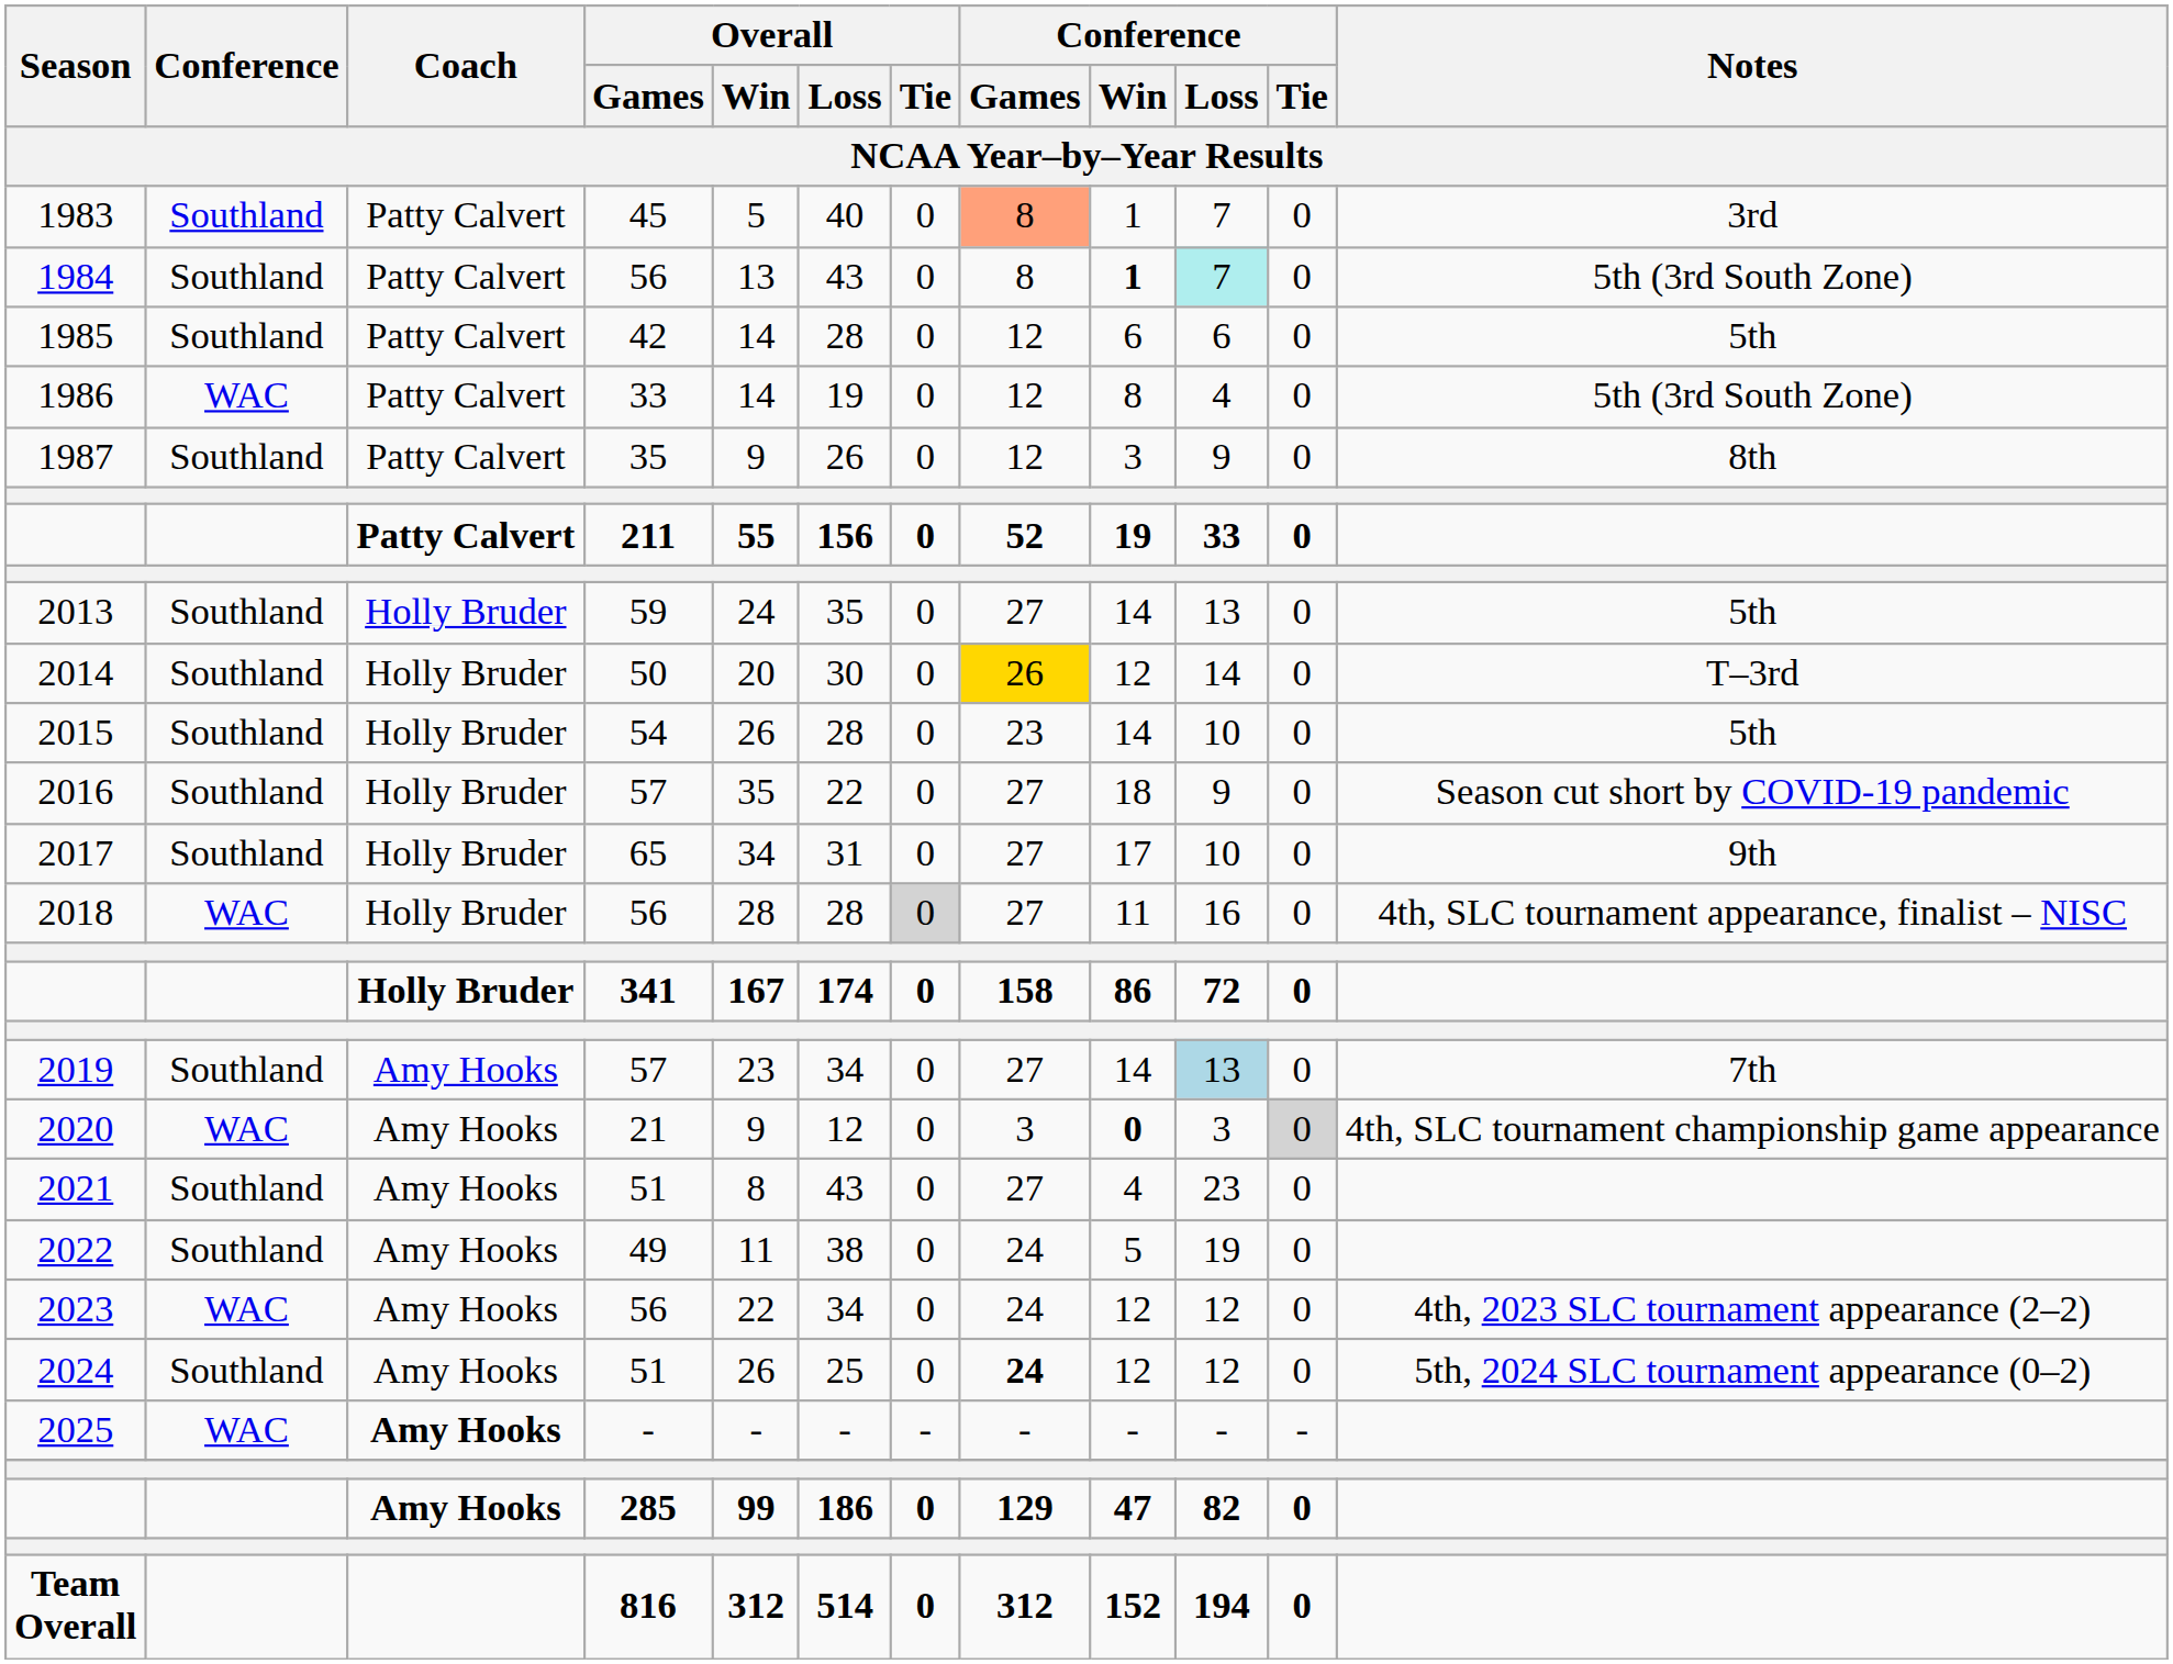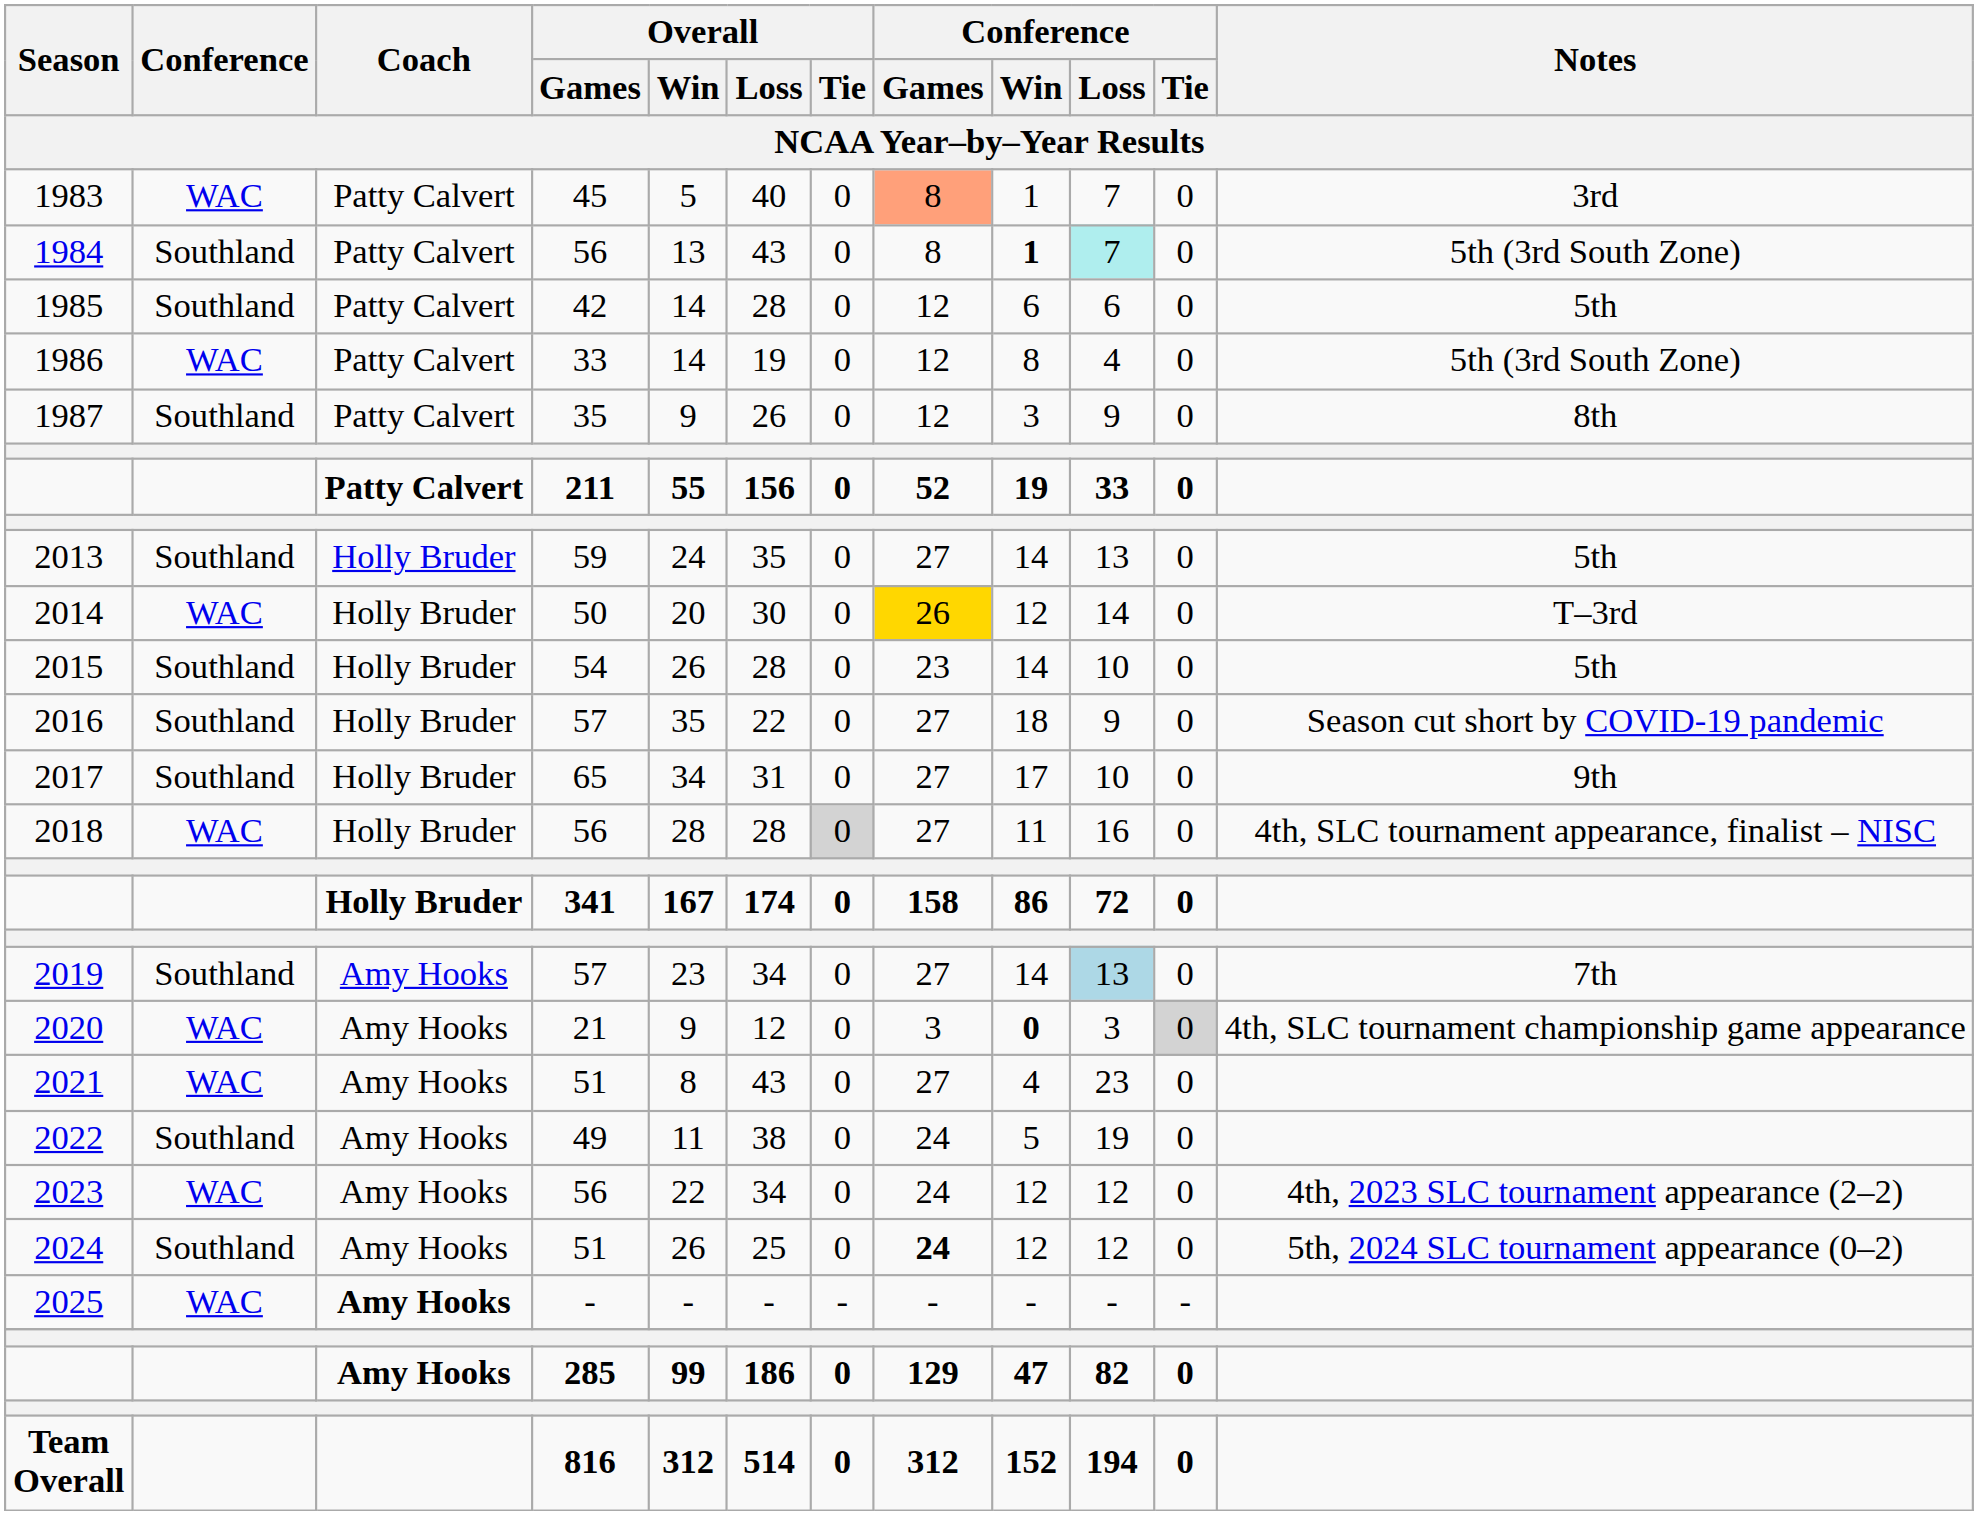1983 | Conference: Southland -> WAC
2014 | Conference: Southland -> WAC
2021 | Conference: Southland -> WAC
